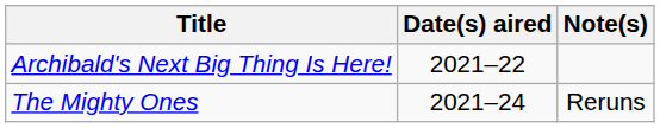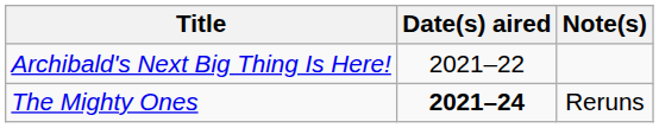The Mighty Ones | Date(s) aired: normal -> bold
